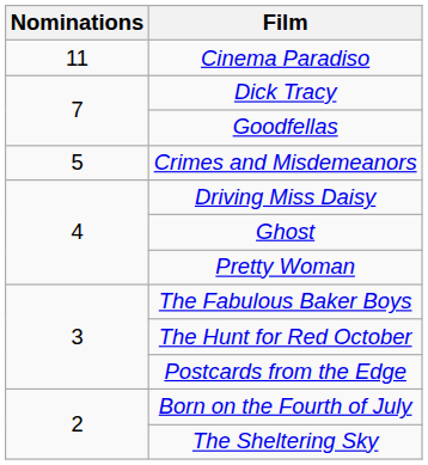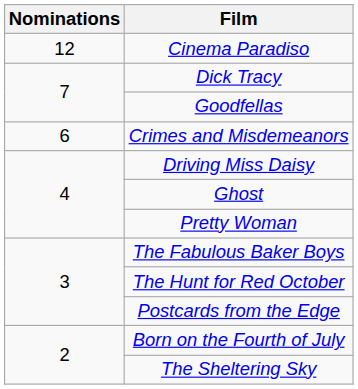Cinema Paradiso | Nominations: 11 -> 12
Crimes and Misdemeanors | Nominations: 5 -> 6
